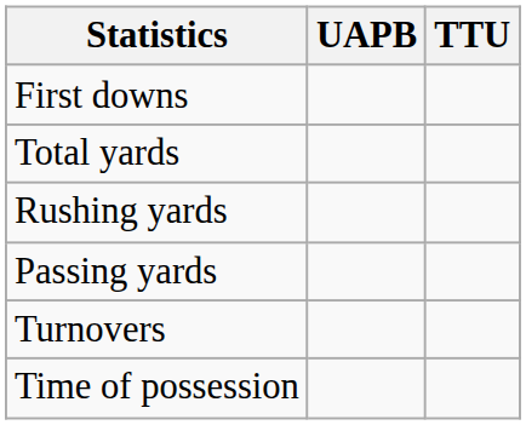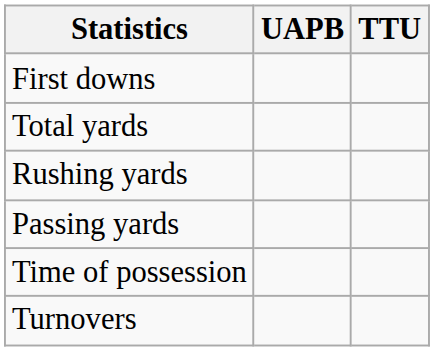rows swapped: Turnovers <-> Time of possession
